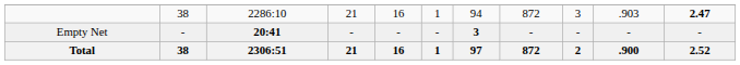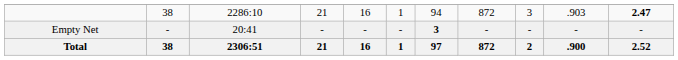Empty Net | column 3: bold -> normal
